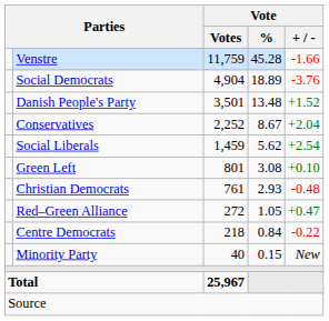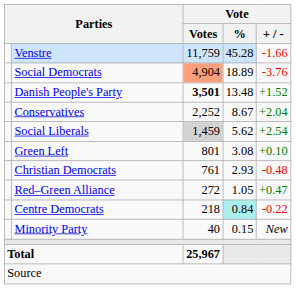Social Democrats | Vote / Votes: no background -> lightsalmon background
Danish People's Party | Vote / Votes: normal -> bold
Social Liberals | Vote / Votes: no background -> lightgrey background
Centre Democrats | Vote / %: no background -> paleturquoise background
